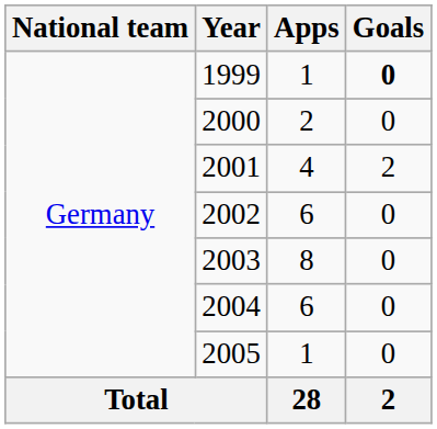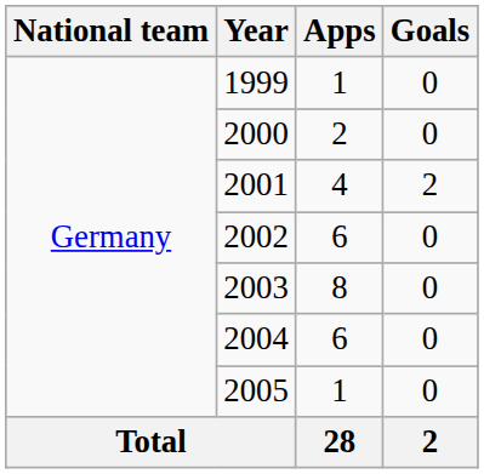1999 | Goals: bold -> normal
